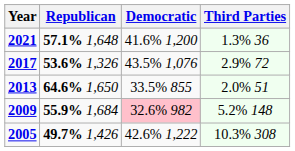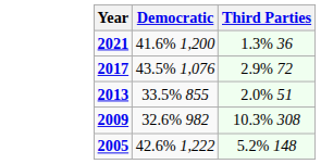- column: Republican | 57.1% 1,648 | 53.6% 1,326 | 64.6% 1,650 | 55.9% 1,684 | 49.7% 1,426
2009 | Democratic: pink background -> no background
2009 | Third Parties: 5.2% 148 -> 10.3% 308
2005 | Third Parties: 10.3% 308 -> 5.2% 148
